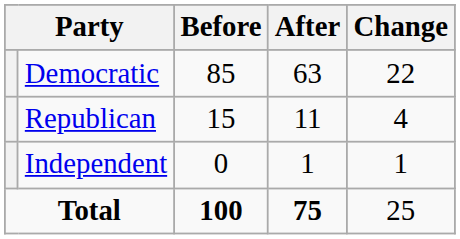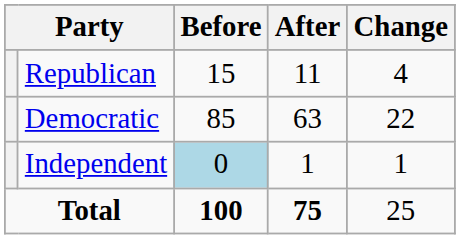rows swapped: Democratic <-> Republican
Independent | Before: no background -> lightblue background
